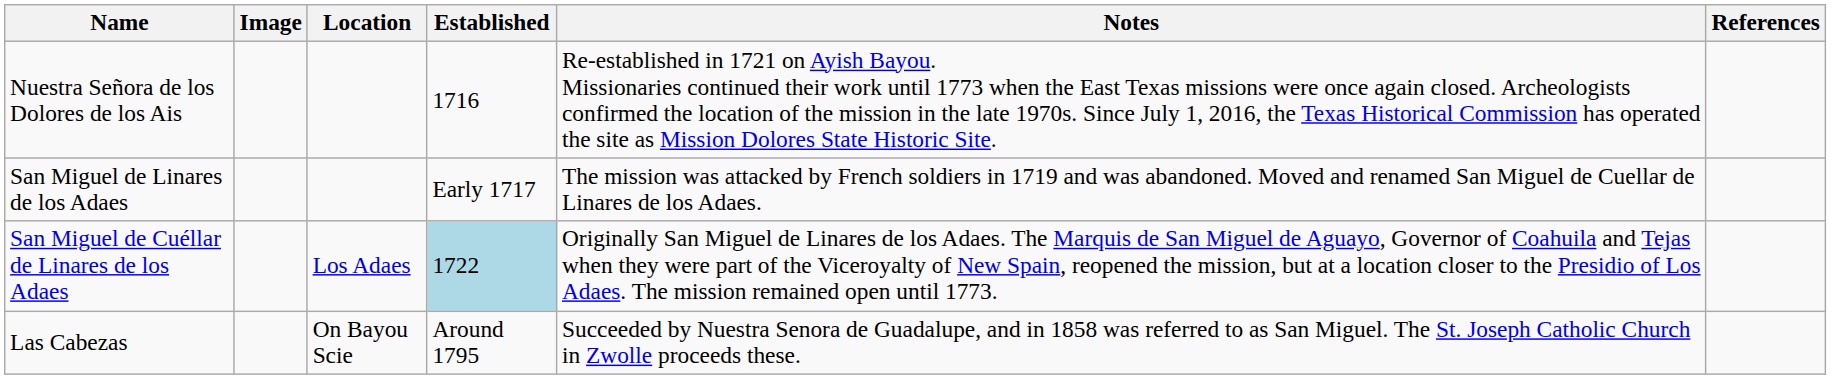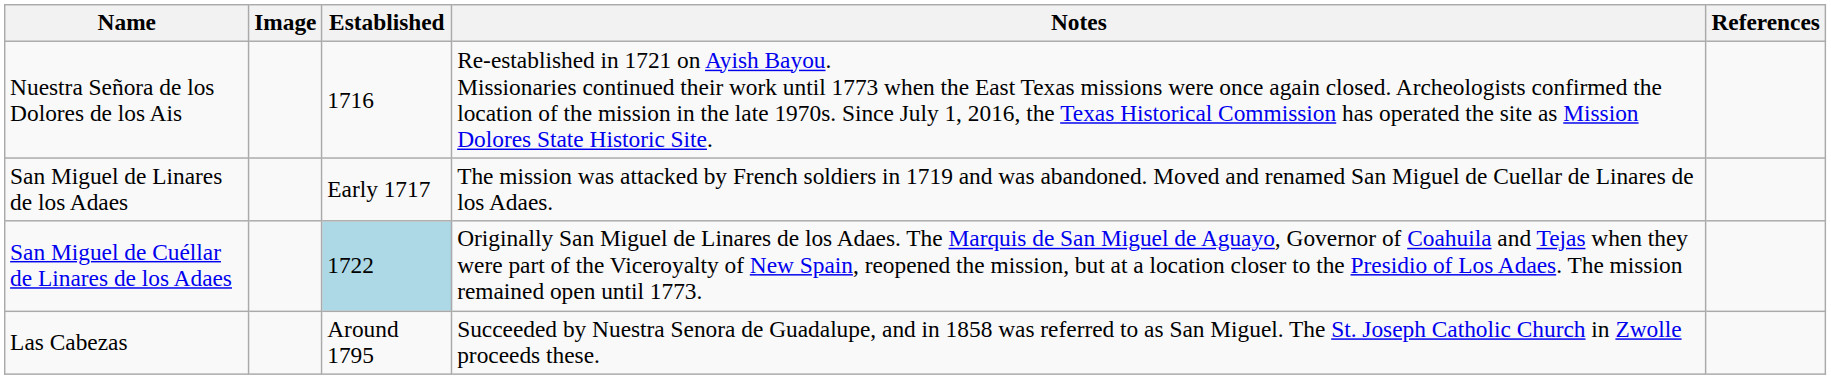- column: Location | Los Adaes | On Bayou Scie
